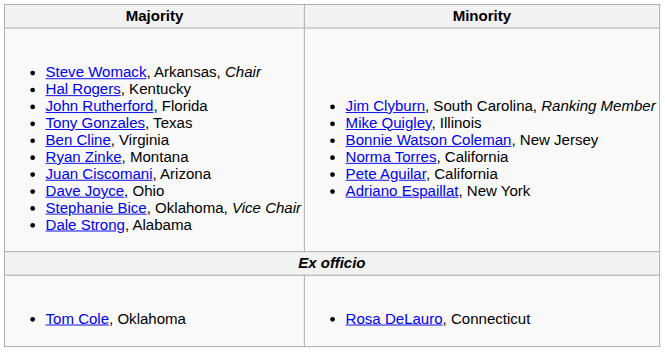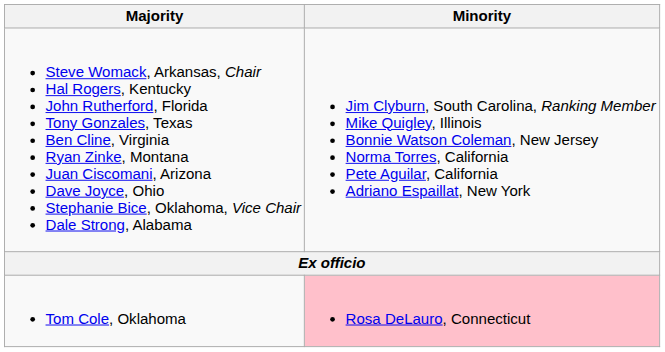Tom Cole, Oklahoma | Minority: no background -> pink background
